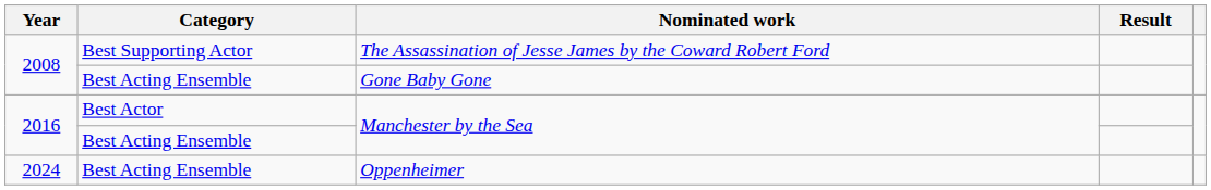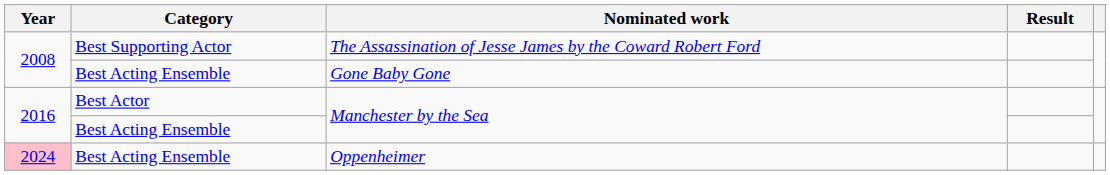Oppenheimer | Year: no background -> pink background
